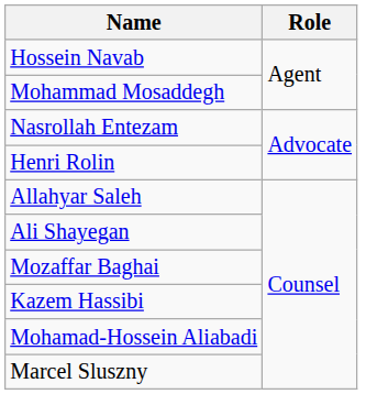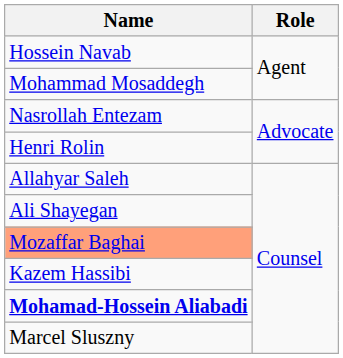Mozaffar Baghai | Name: no background -> lightsalmon background
Mohamad-Hossein Aliabadi | Name: normal -> bold
